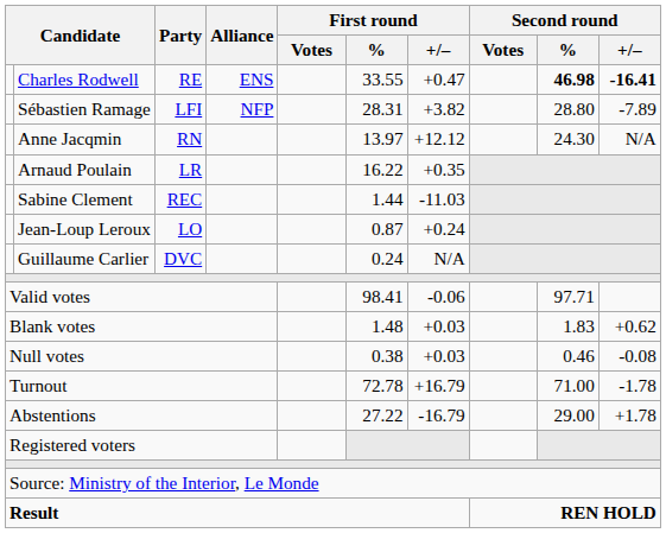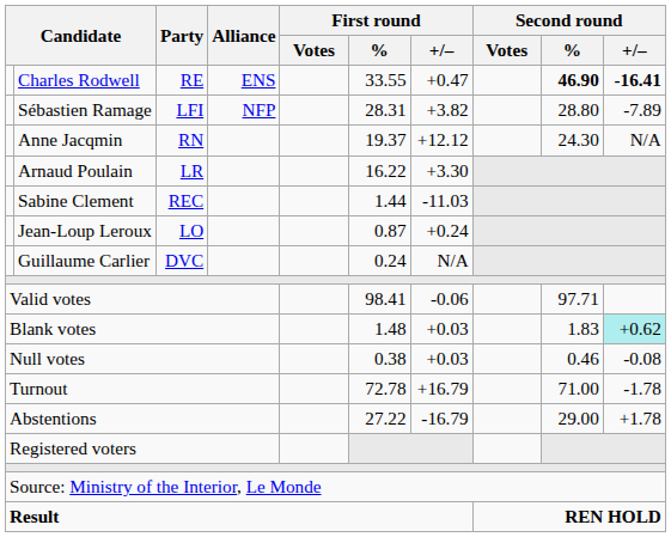Charles Rodwell | Second round / %: 46.98 -> 46.90
Anne Jacqmin | First round / %: 13.97 -> 19.37
Arnaud Poulain | First round / +/–: +0.35 -> +3.30
Blank votes | Second round / +/–: no background -> paleturquoise background
